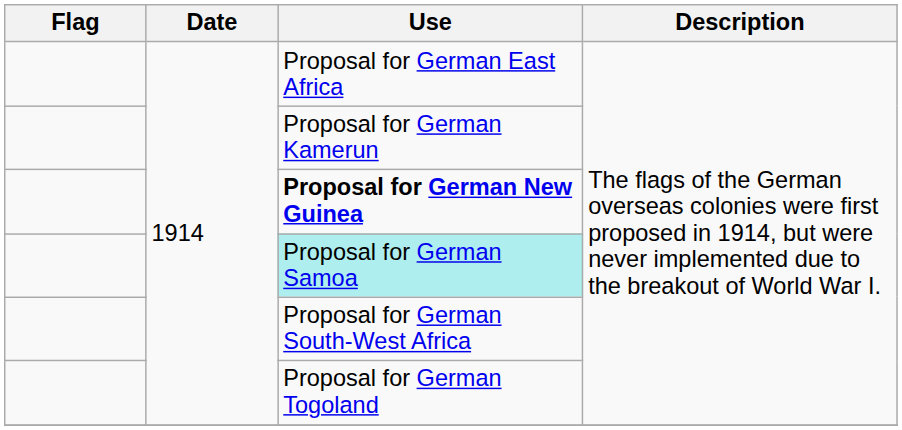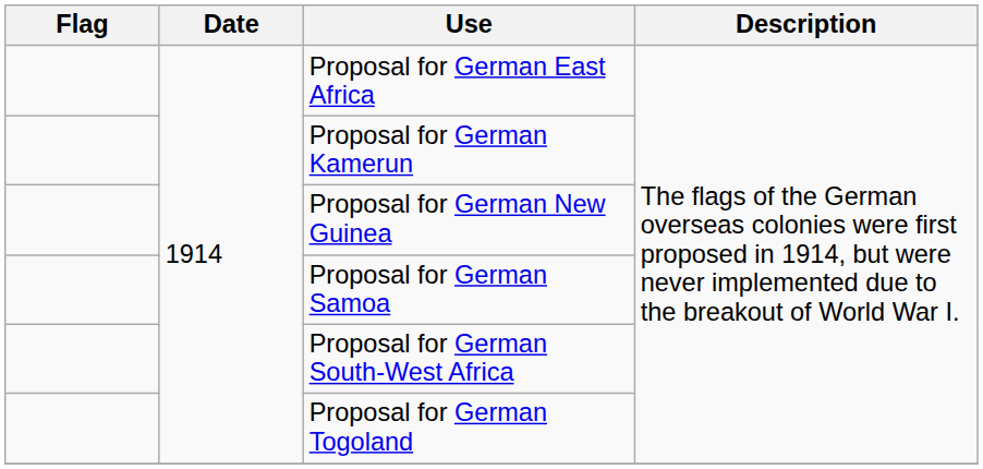Proposal for German New Guinea | Use: bold -> normal
Proposal for German Samoa | Use: paleturquoise background -> no background
